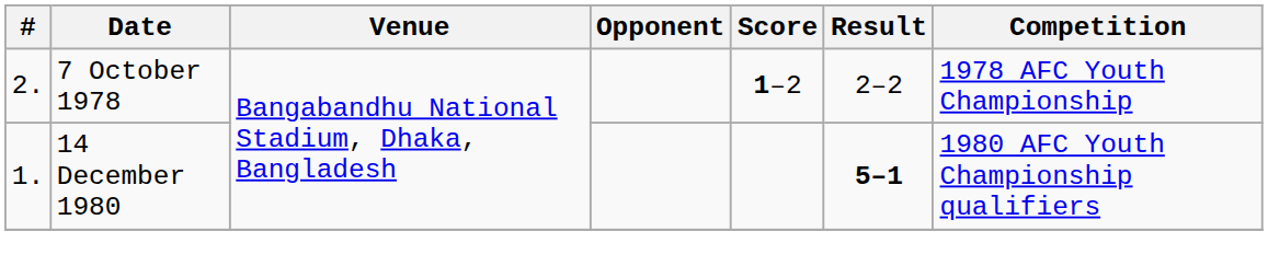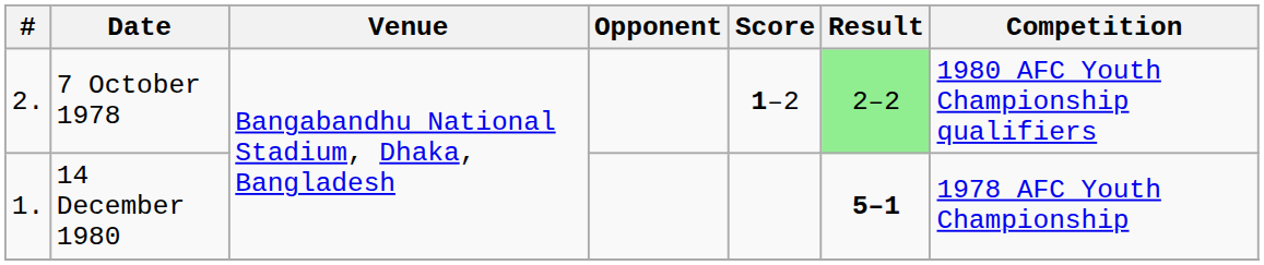7 October 1978 | Result: no background -> lightgreen background
7 October 1978 | Competition: 1978 AFC Youth Championship -> 1980 AFC Youth Championship qualifiers
14 December 1980 | Competition: 1980 AFC Youth Championship qualifiers -> 1978 AFC Youth Championship
